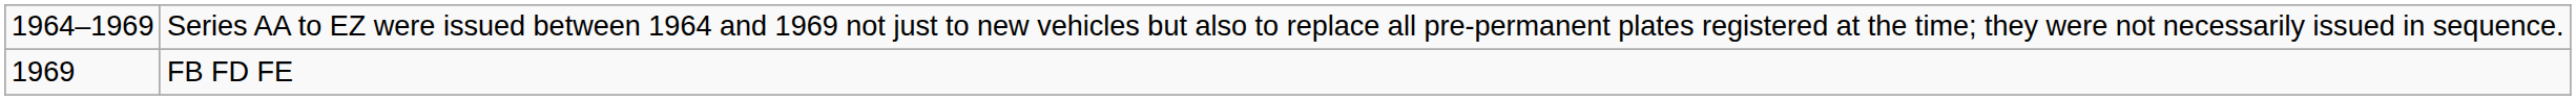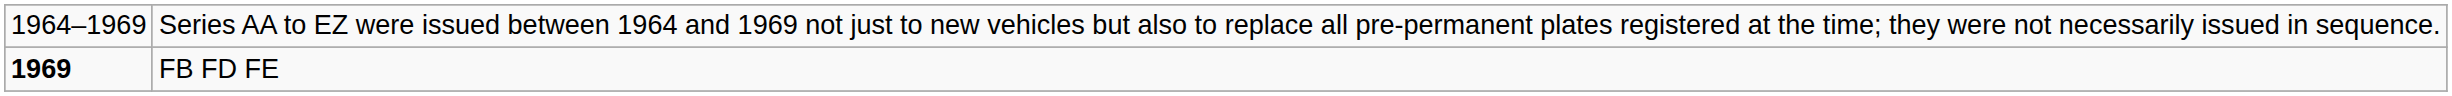FB FD FE | column 1: normal -> bold
